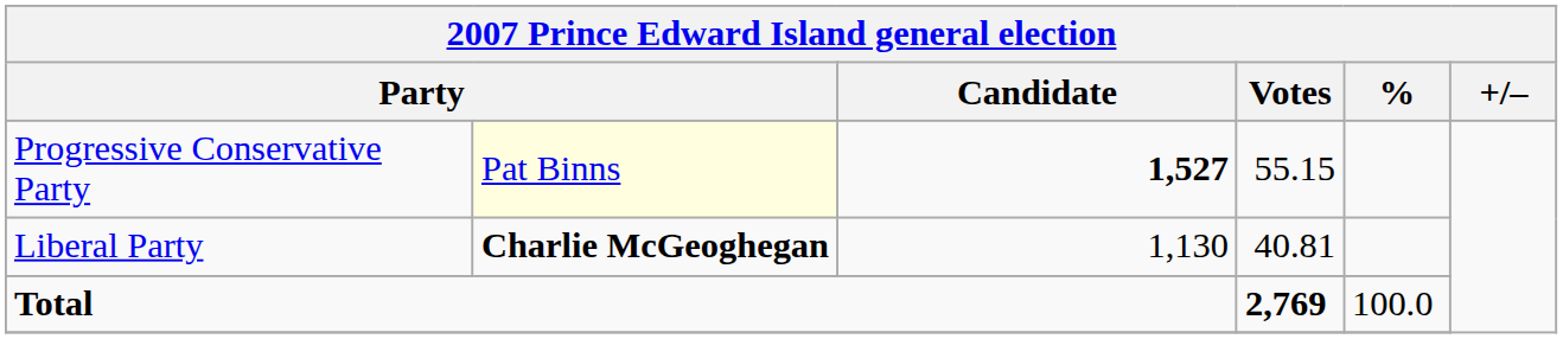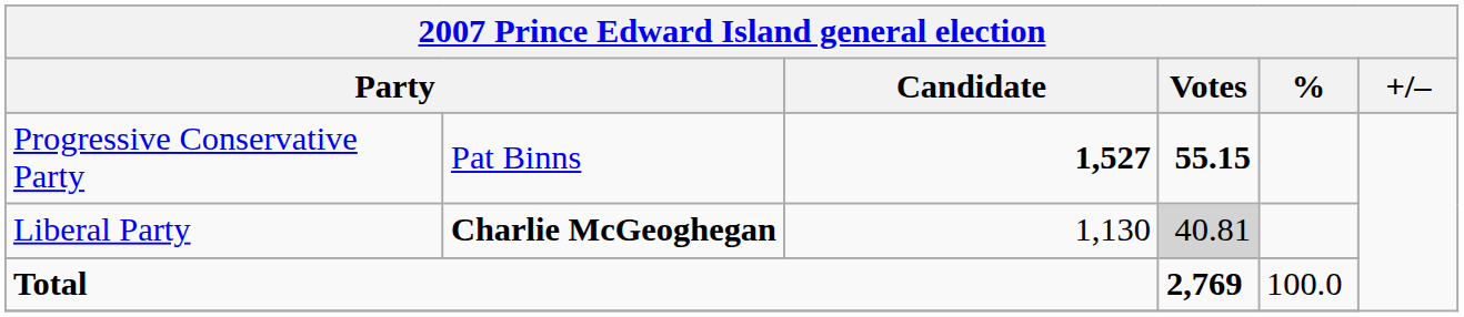Progressive Conservative Party | column 2: lightyellow background -> no background
Progressive Conservative Party | Votes: normal -> bold
Liberal Party | Votes: no background -> lightgrey background
